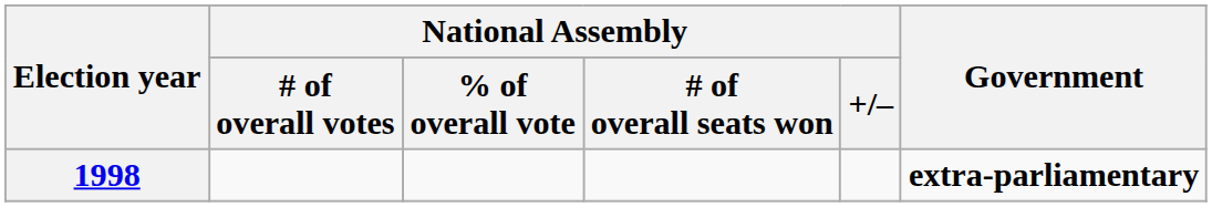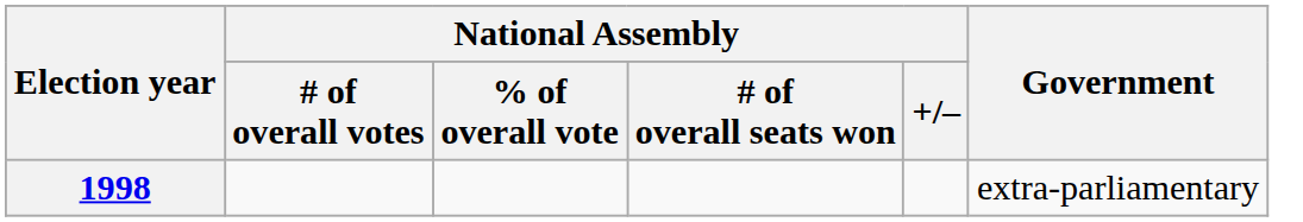1998 | Government: bold -> normal
